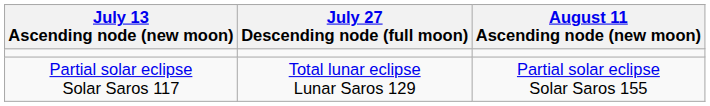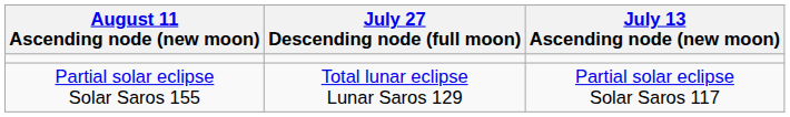columns swapped: July 13 Ascending node (new moon) <-> August 11 Ascending node (new moon)
